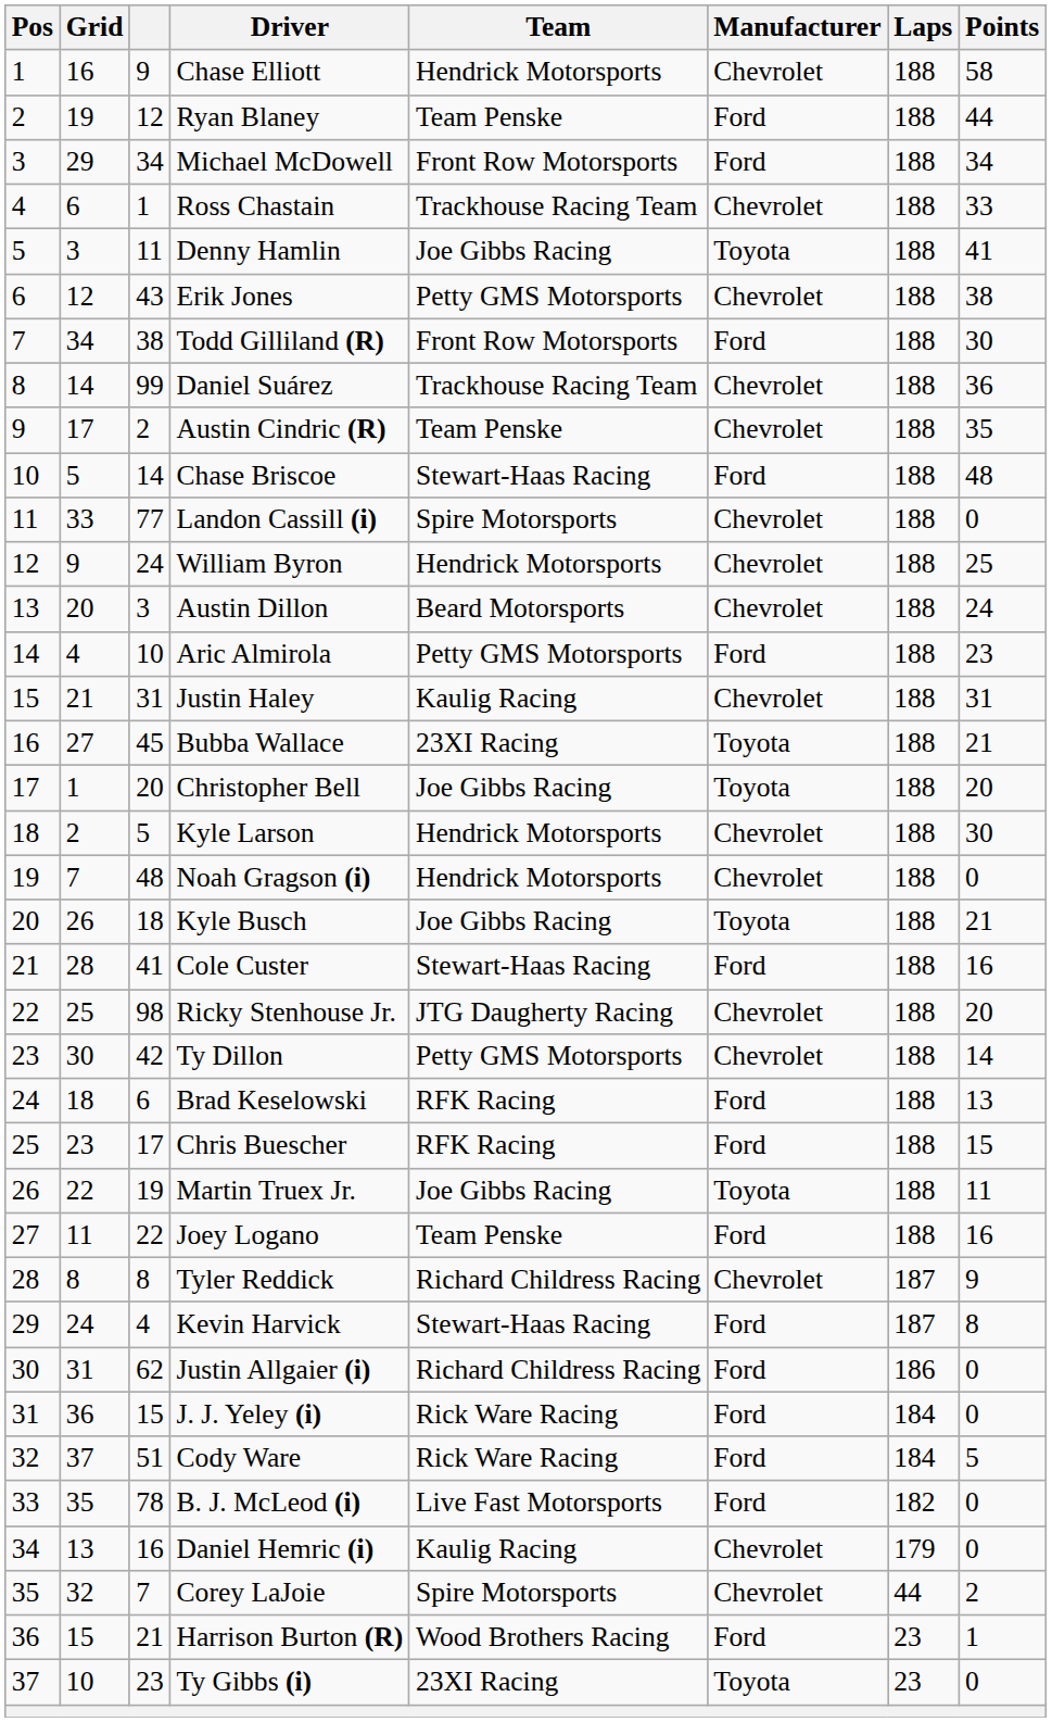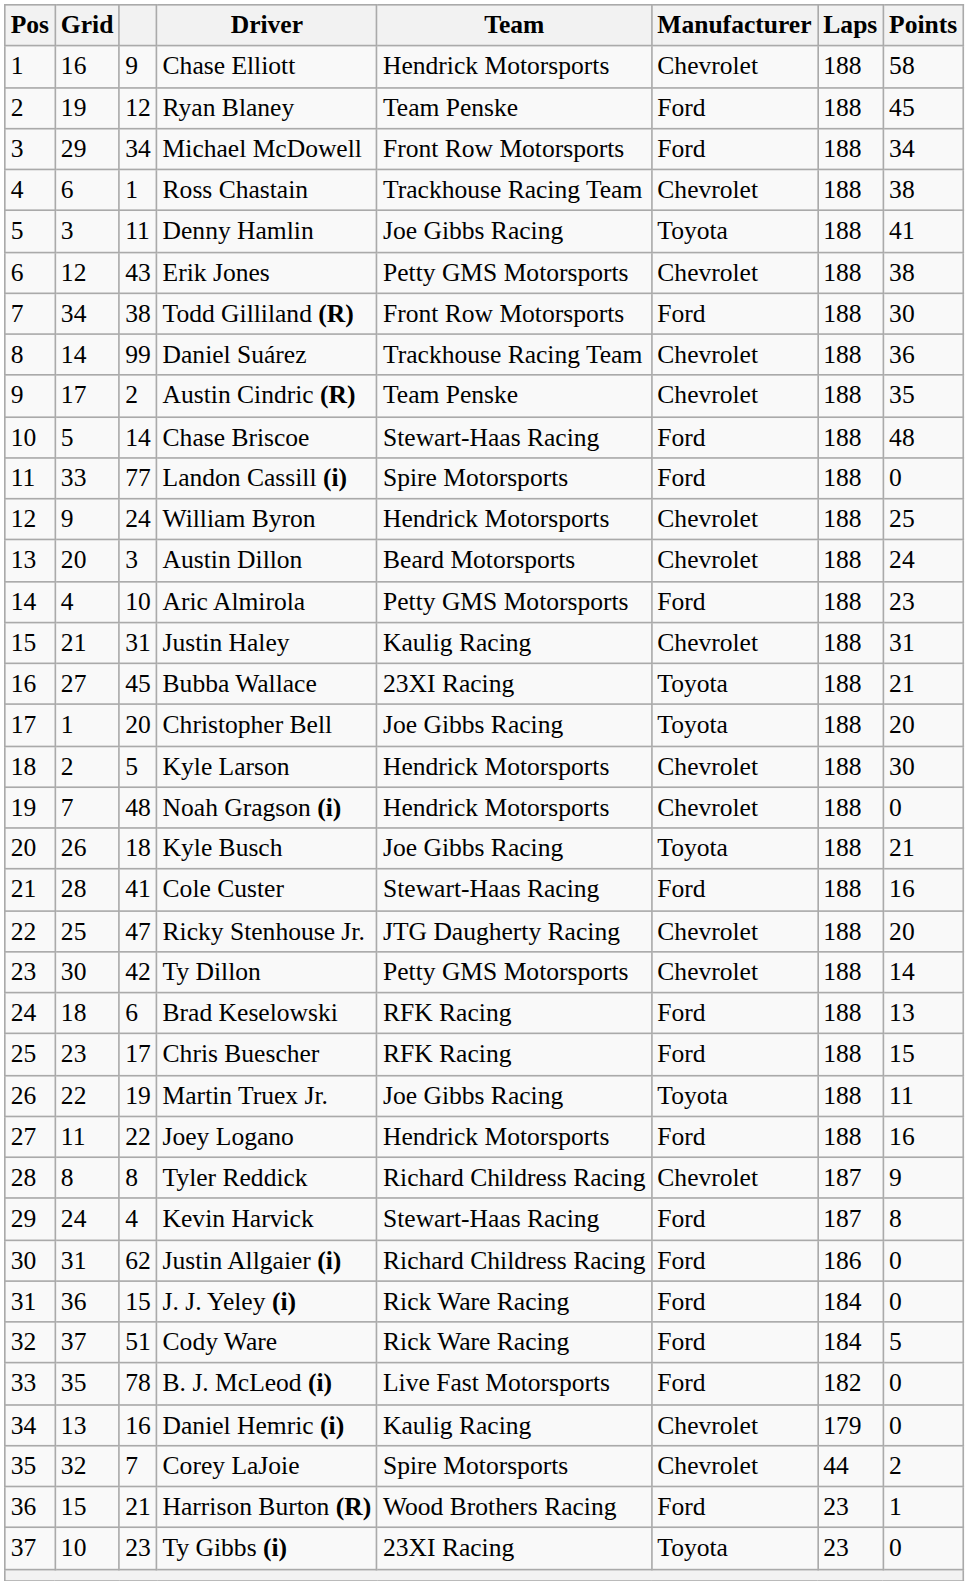Ryan Blaney | Points: 44 -> 45
Ross Chastain | Points: 33 -> 38
Landon Cassill (i) | Manufacturer: Chevrolet -> Ford
Ricky Stenhouse Jr. | column 3: 98 -> 47
Joey Logano | Team: Team Penske -> Hendrick Motorsports
